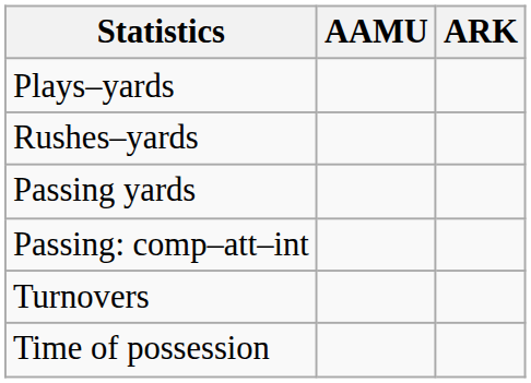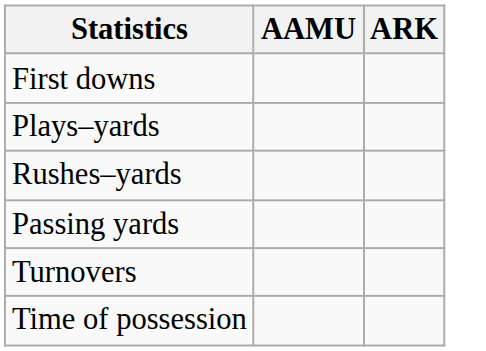+ row: First downs
- row: Passing: comp–att–int
